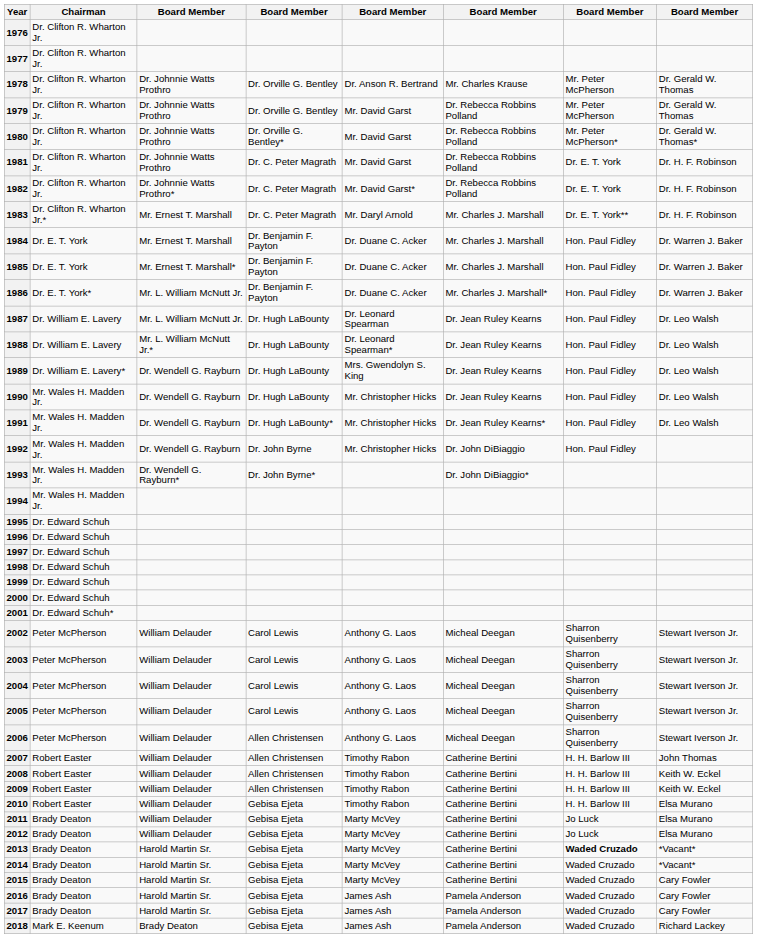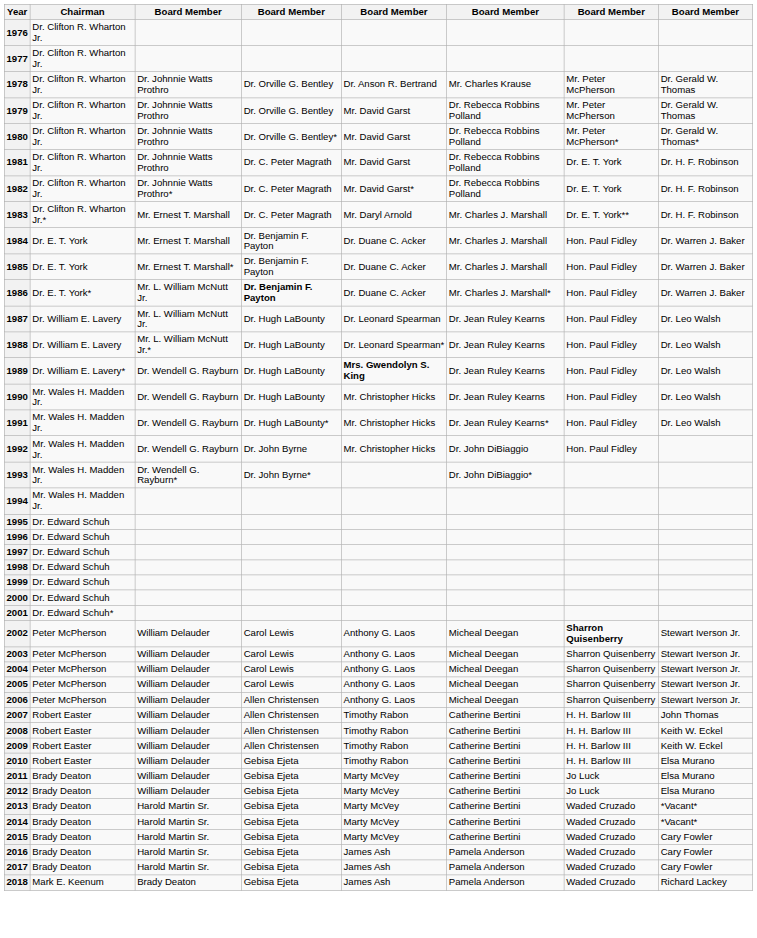1986 | column 4: normal -> bold
1989 | column 5: normal -> bold
2002 | column 7: normal -> bold
2013 | column 7: bold -> normal
